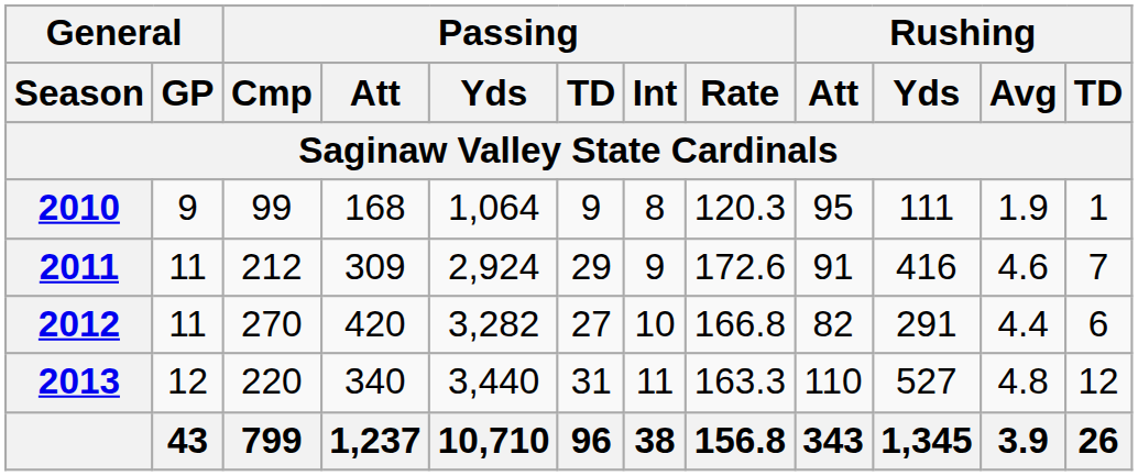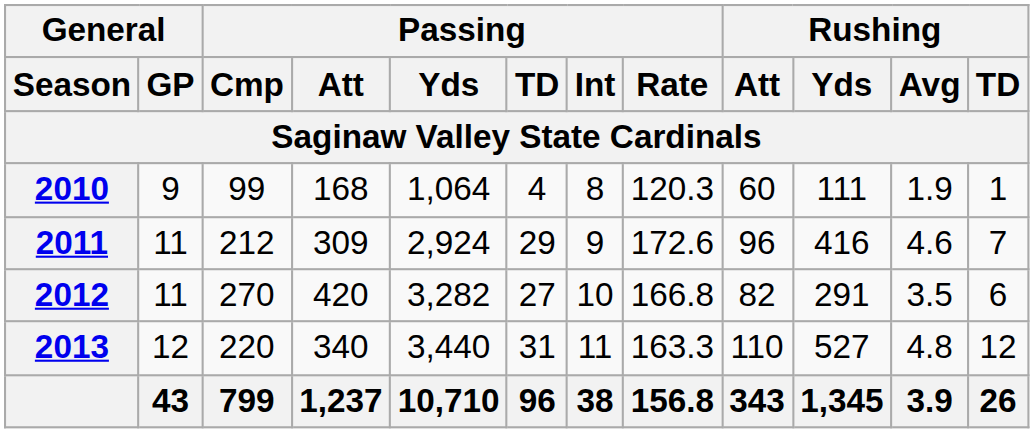2010 | Passing / TD: 9 -> 4
2010 | Rushing / Att: 95 -> 60
2011 | Rushing / Att: 91 -> 96
2012 | Rushing / Avg: 4.4 -> 3.5
